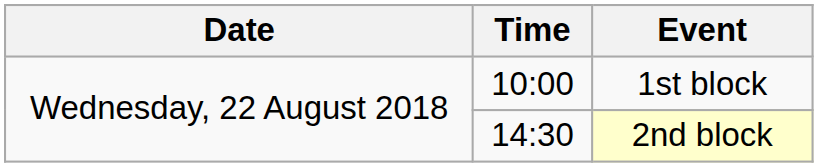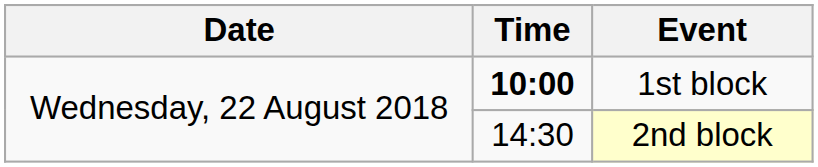1st block | Time: normal -> bold
